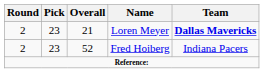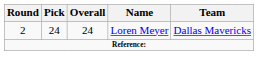Loren Meyer | Pick: 23 -> 24
Loren Meyer | Overall: 21 -> 24
Loren Meyer | Team: bold -> normal
- row: 2 | 23 | 52 | Fred Hoiberg | Indiana Pacers
